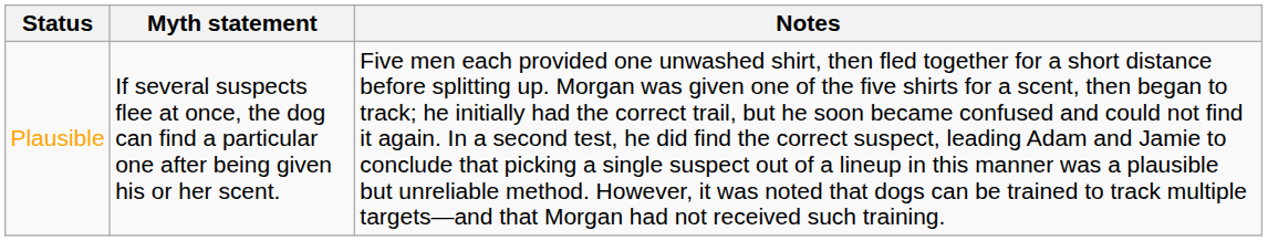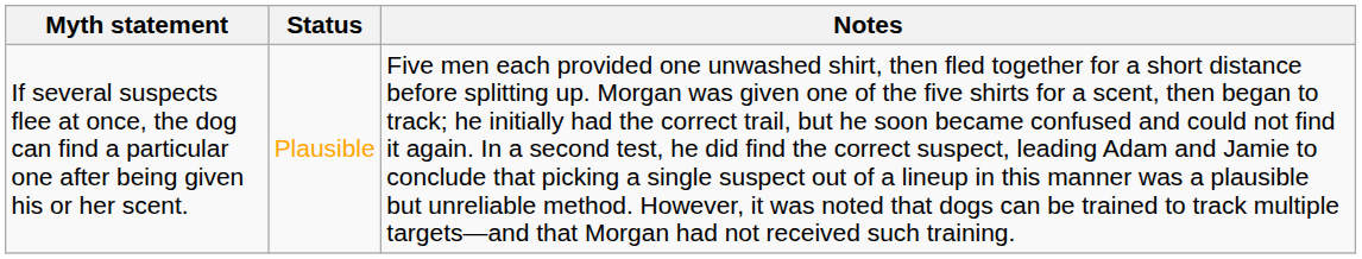columns swapped: Myth statement <-> Status
